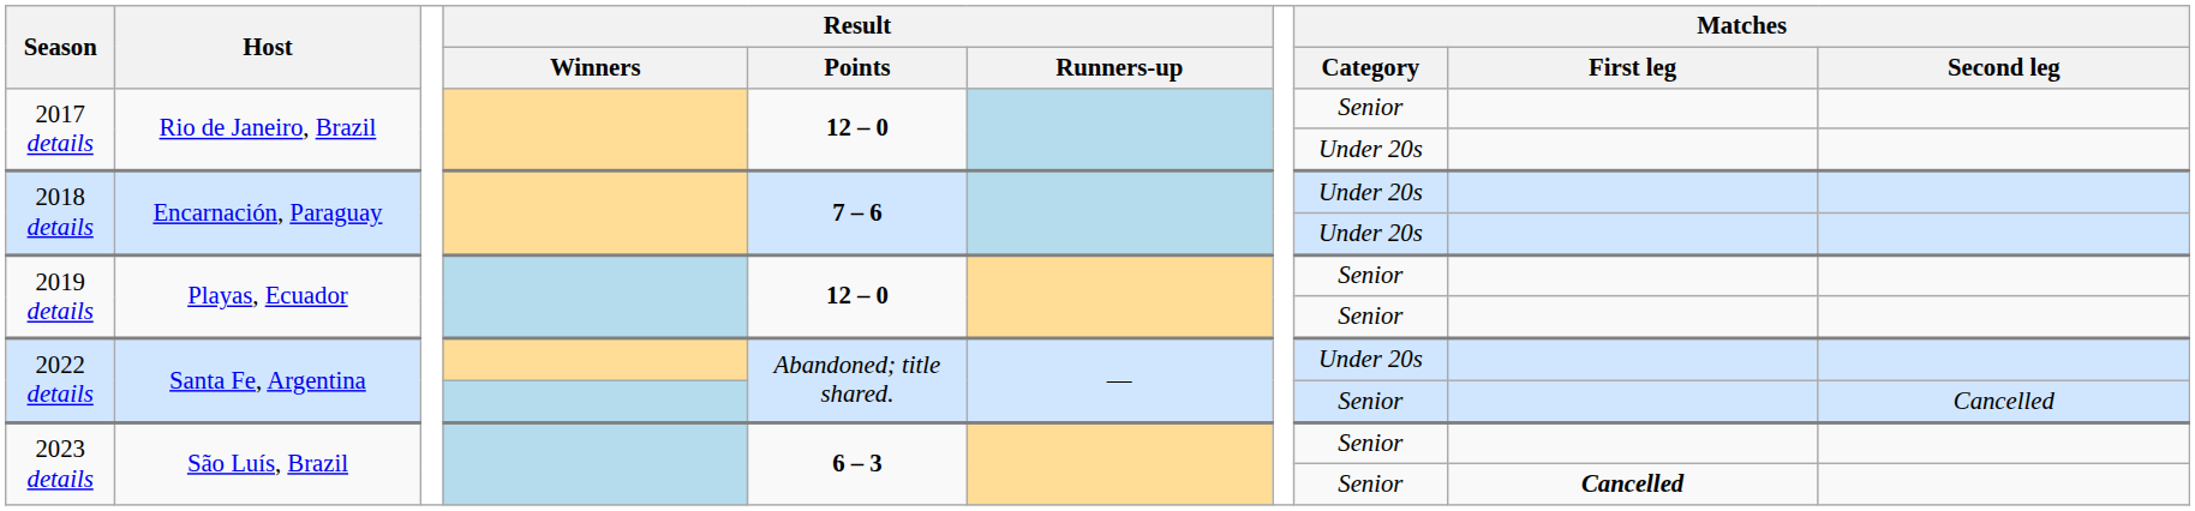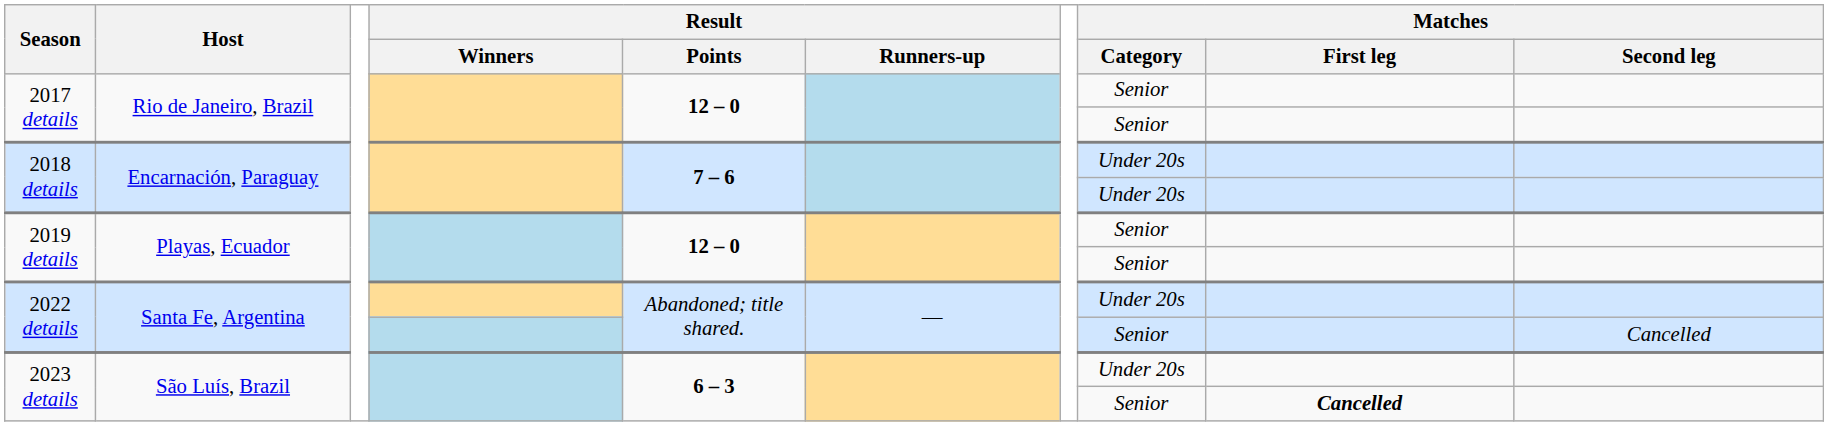row 4 | Matches / Category: Under 20s -> Senior
row 11 | Matches / Category: Senior -> Under 20s
